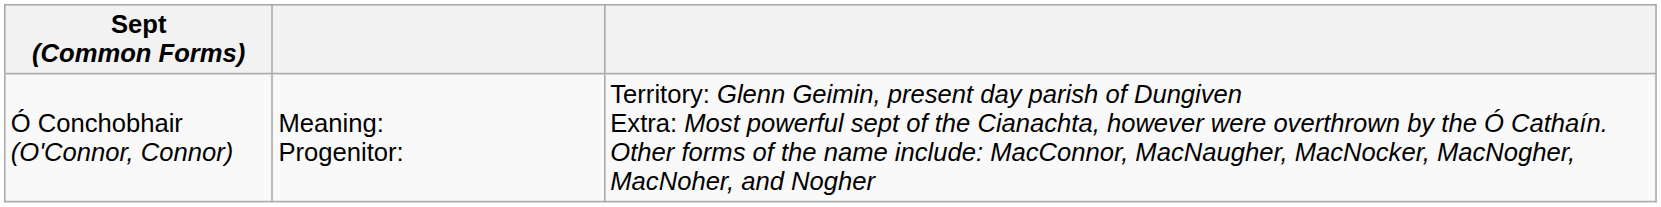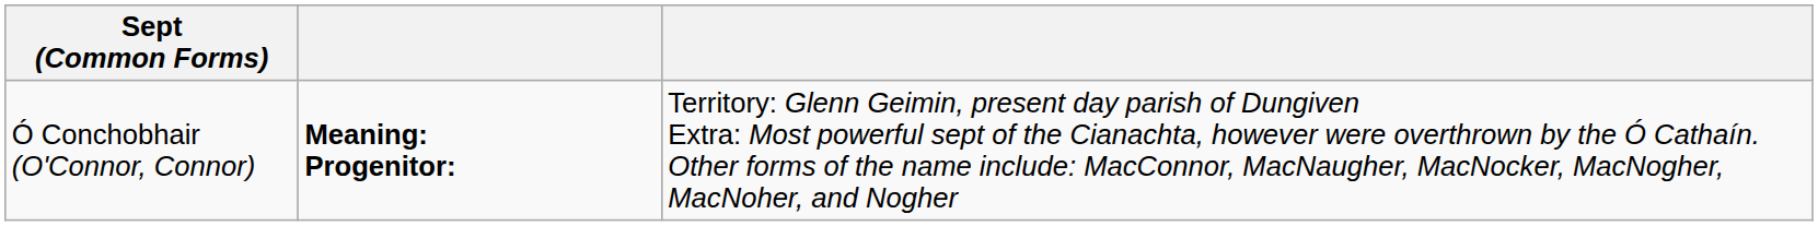Ó Conchobhair (O'Connor, Connor) | column 2: normal -> bold
